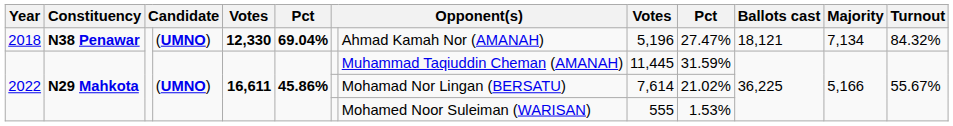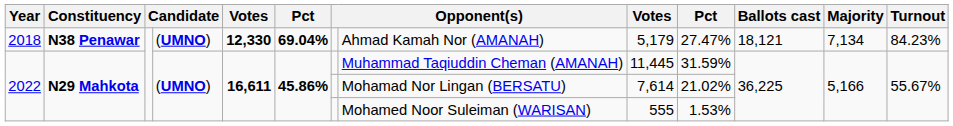2018 | column 9: 5,196 -> 5,179
2018 | Turnout: 84.32% -> 84.23%
